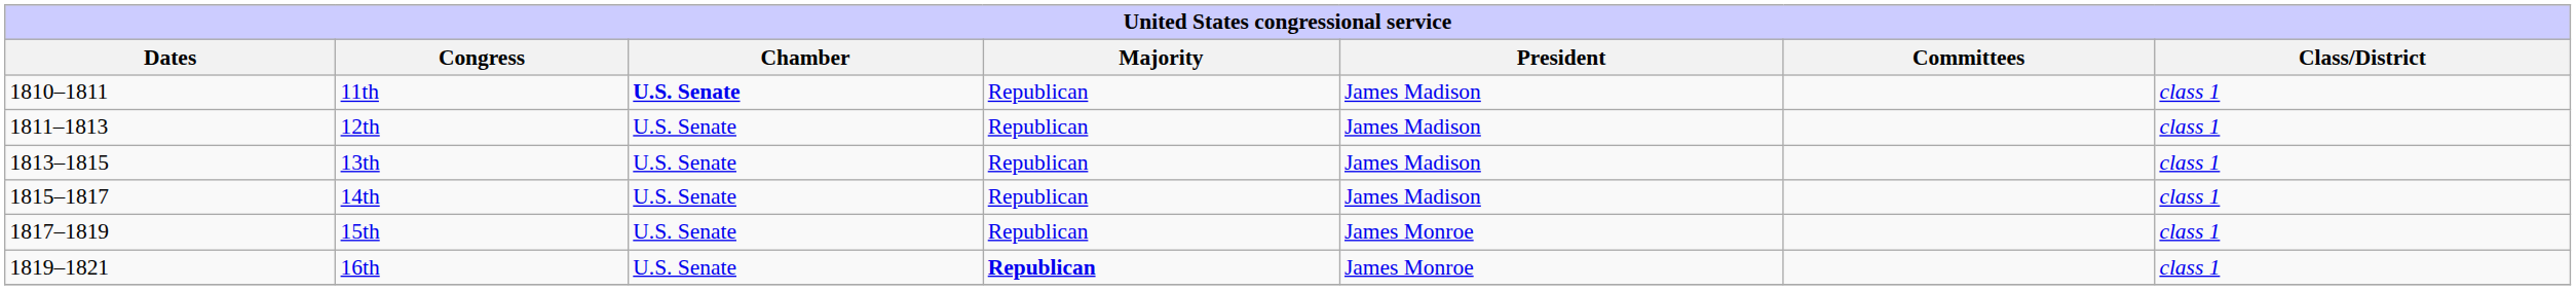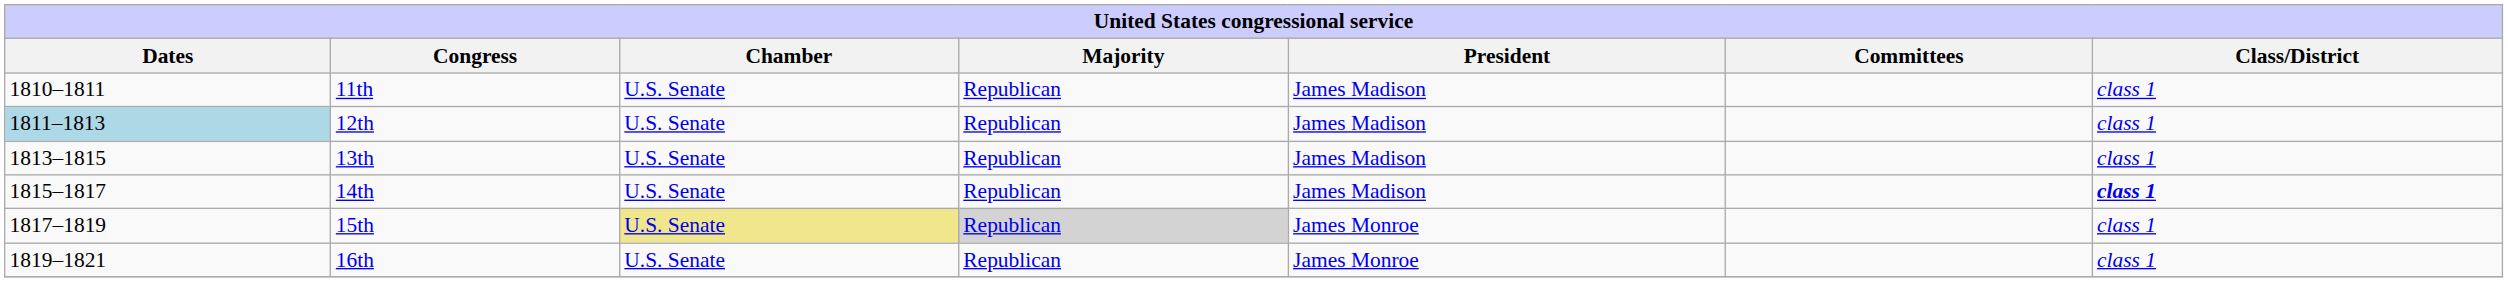11th | Chamber: bold -> normal
12th | Dates: no background -> lightblue background
14th | Class/District: normal -> bold
15th | Chamber: no background -> khaki background
15th | Majority: no background -> lightgrey background
16th | Majority: bold -> normal
